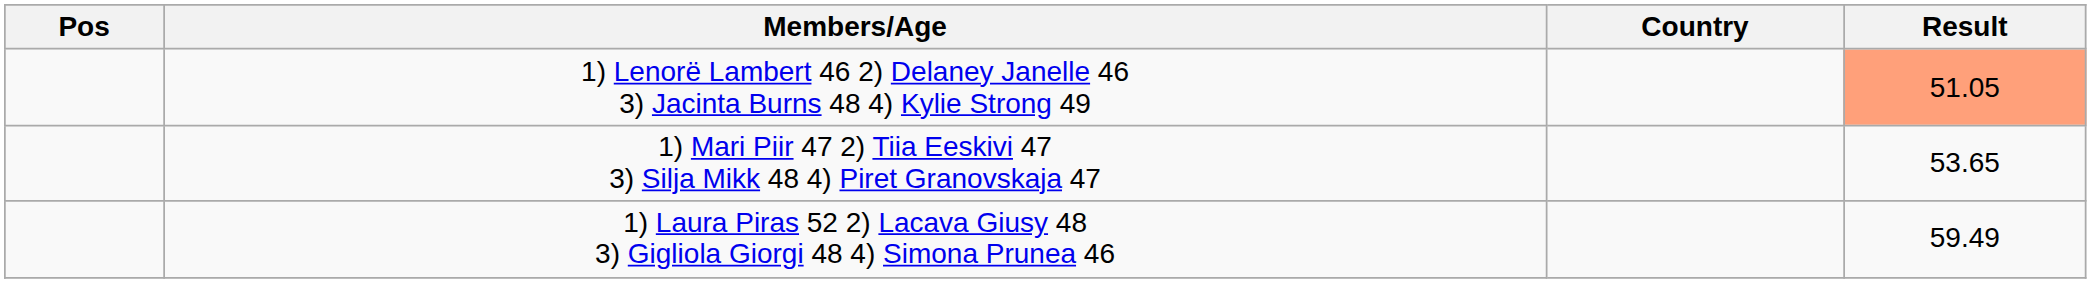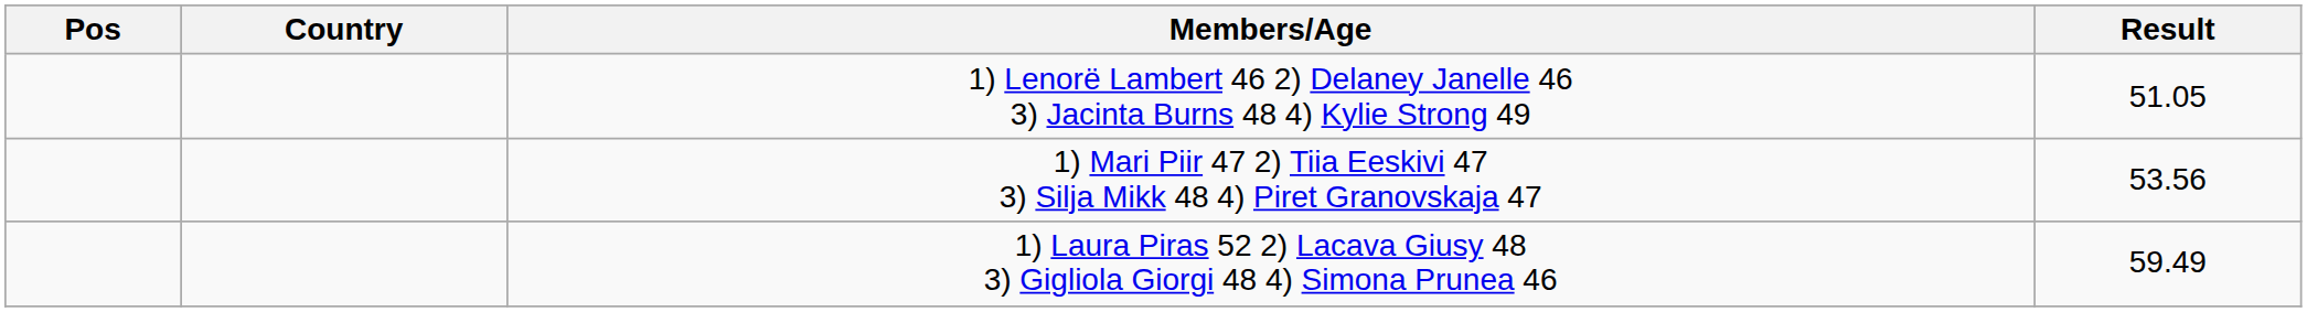columns swapped: Country <-> Members/Age
row 2 | Result: lightsalmon background -> no background
row 3 | Result: 53.65 -> 53.56
